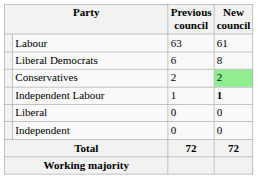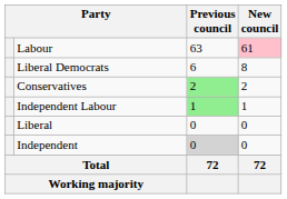Labour | New council: no background -> pink background
Conservatives | Previous council: no background -> lightgreen background
Conservatives | New council: lightgreen background -> no background
Independent Labour | Previous council: no background -> lightgreen background
Independent Labour | New council: bold -> normal
Independent | Previous council: no background -> lightgrey background
